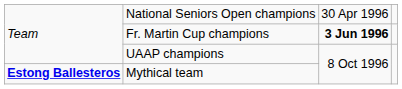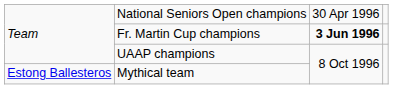Mythical team | column 1: bold -> normal
